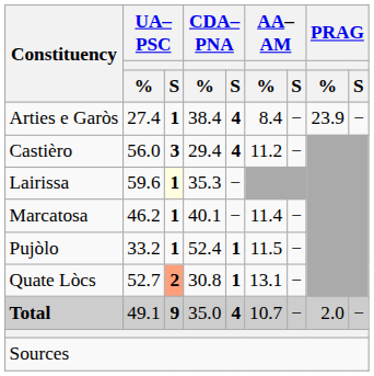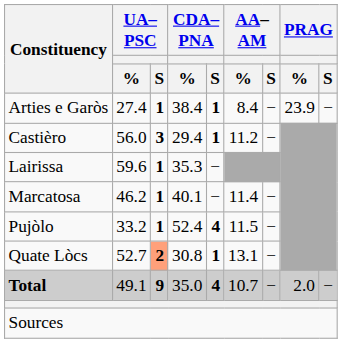Arties e Garòs | CDA–PNA / S: 4 -> 1
Castièro | CDA–PNA / S: 4 -> 1
Lairissa | UA–PSC / S: lightyellow background -> no background
Pujòlo | CDA–PNA / S: 1 -> 4
